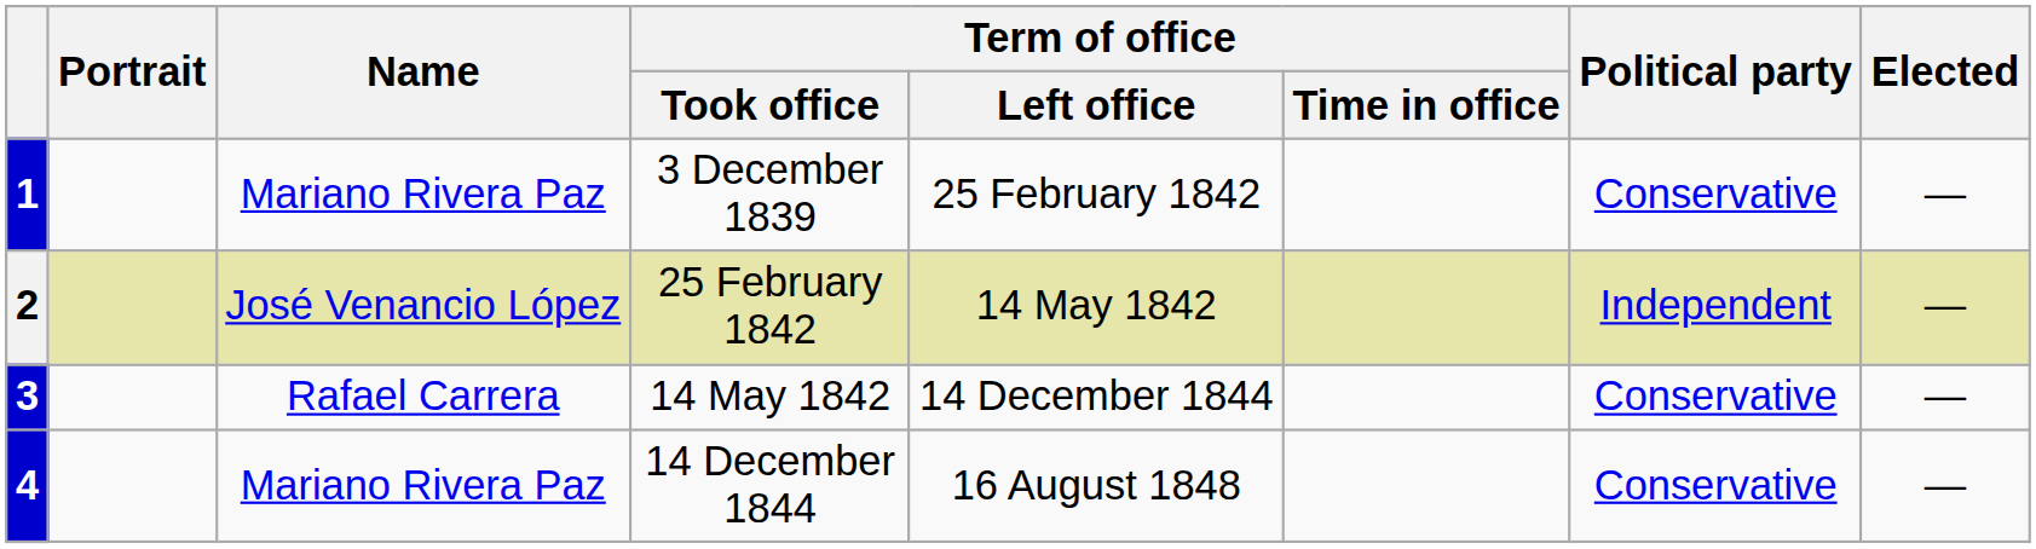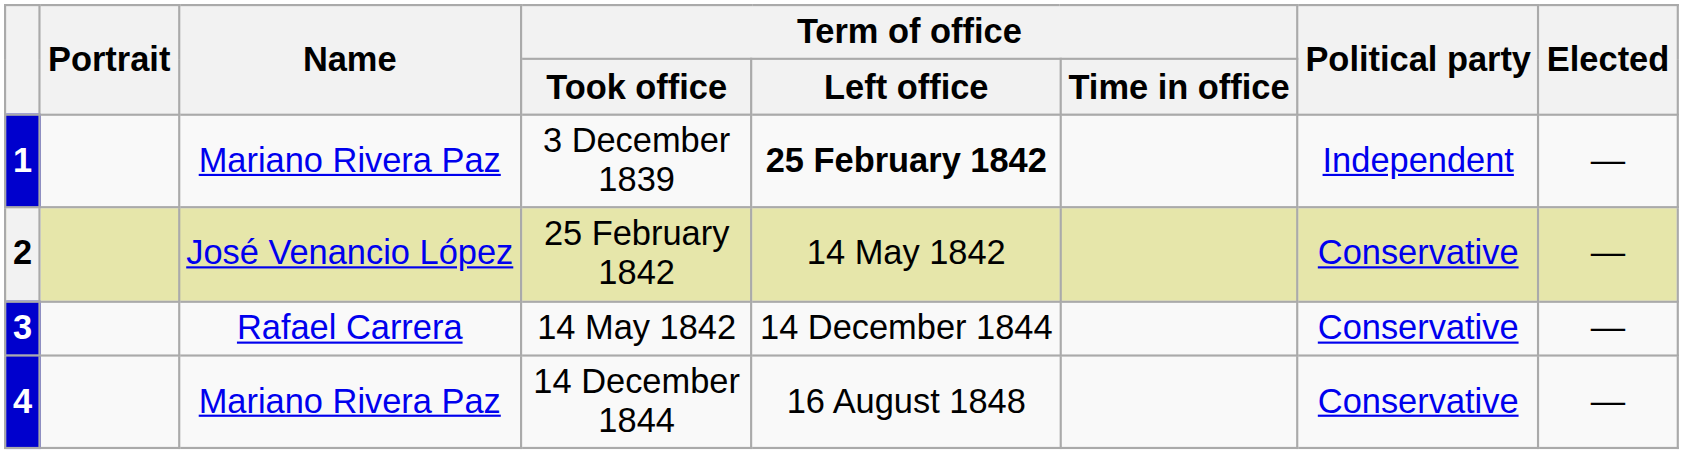1 | Term of office / Left office: normal -> bold
1 | Political party: Conservative -> Independent
2 | Political party: Independent -> Conservative
